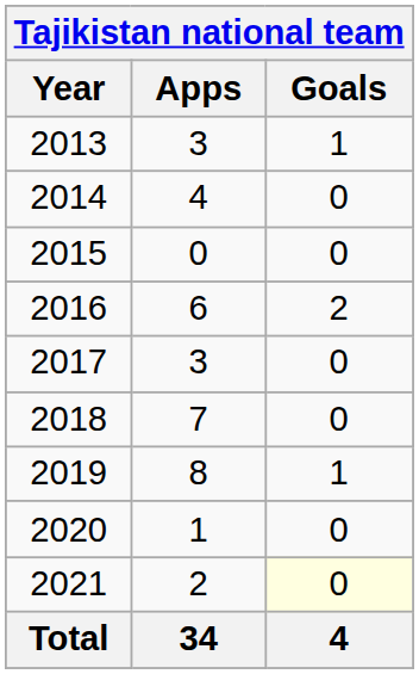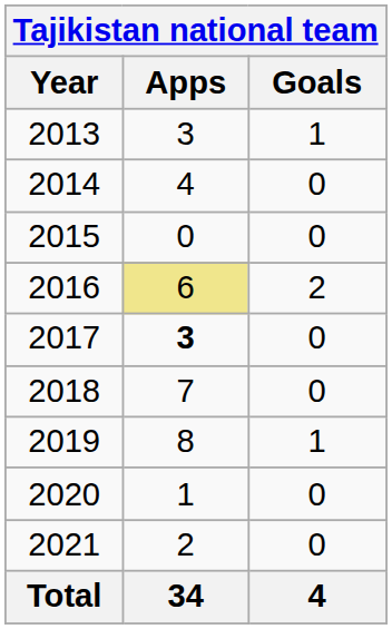2016 | Apps: no background -> khaki background
2017 | Apps: normal -> bold
2021 | Goals: lightyellow background -> no background
